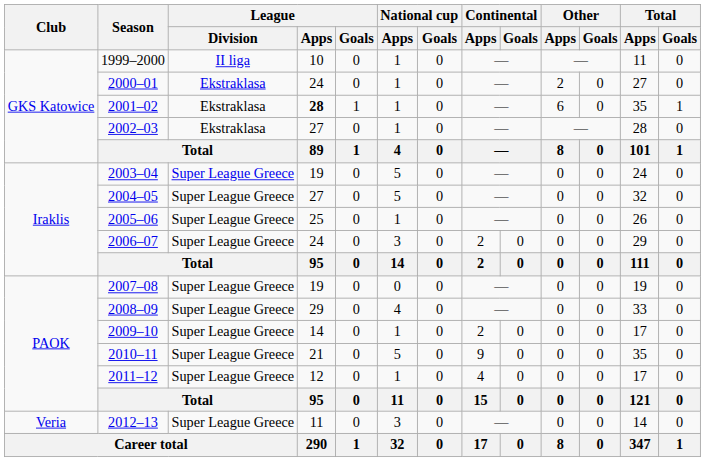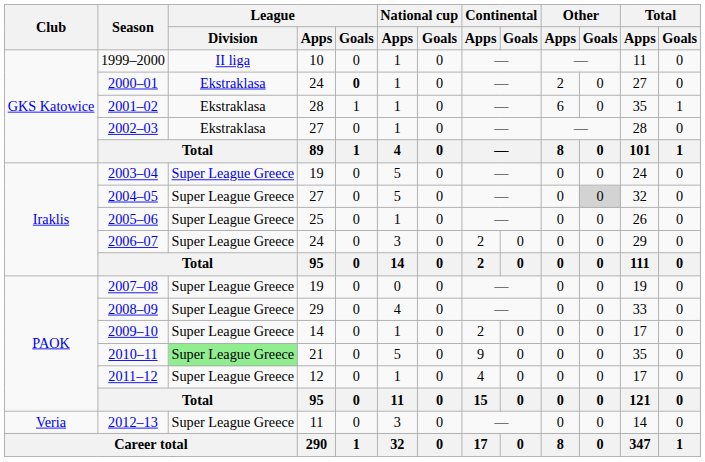2000–01 | League / Goals: normal -> bold
2001–02 | League / Apps: bold -> normal
2004–05 | Other / Goals: no background -> lightgrey background
2010–11 | League / Division: no background -> lightgreen background
